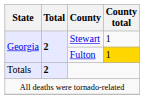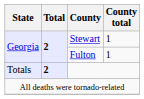Fulton | County total: gold background -> no background
